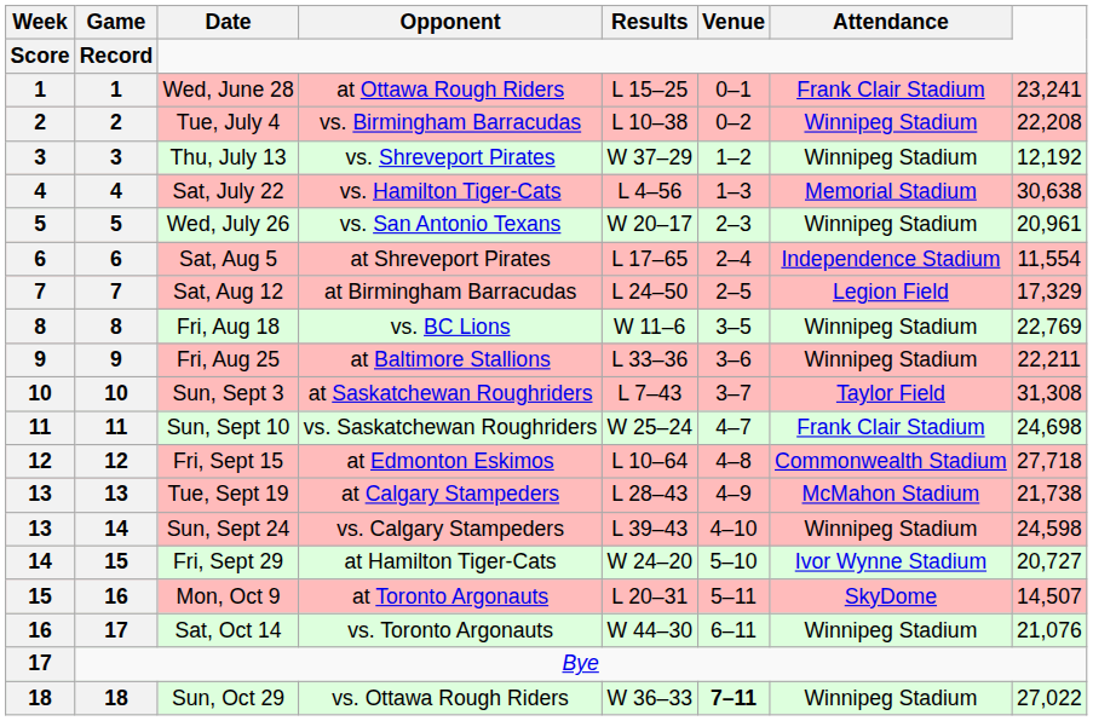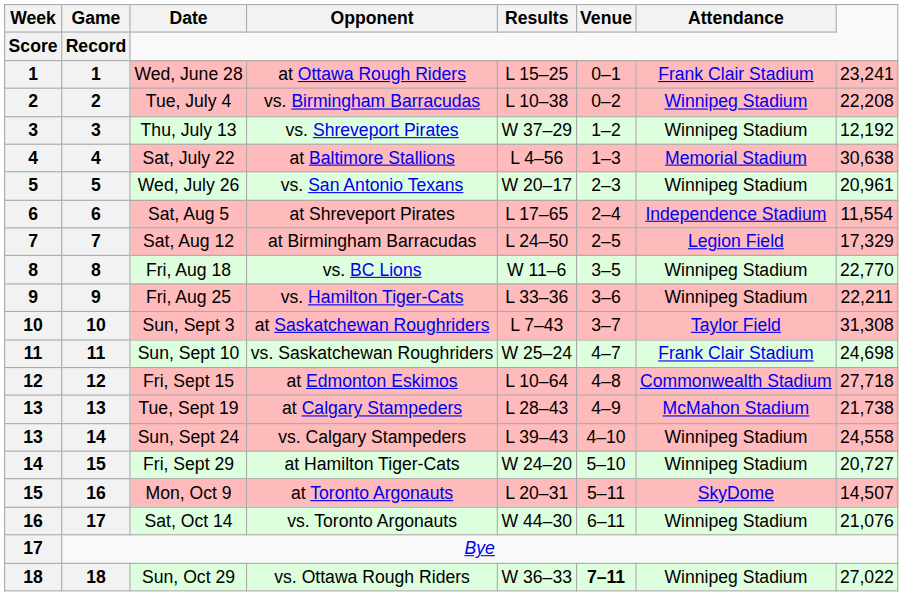Sat, July 22 | Opponent: vs. Hamilton Tiger-Cats -> at Baltimore Stallions
Fri, Aug 18 | column 8: 22,769 -> 22,770
Fri, Aug 25 | Opponent: at Baltimore Stallions -> vs. Hamilton Tiger-Cats
Sun, Sept 24 | column 8: 24,598 -> 24,558
Fri, Sept 29 | Attendance: Ivor Wynne Stadium -> Winnipeg Stadium
